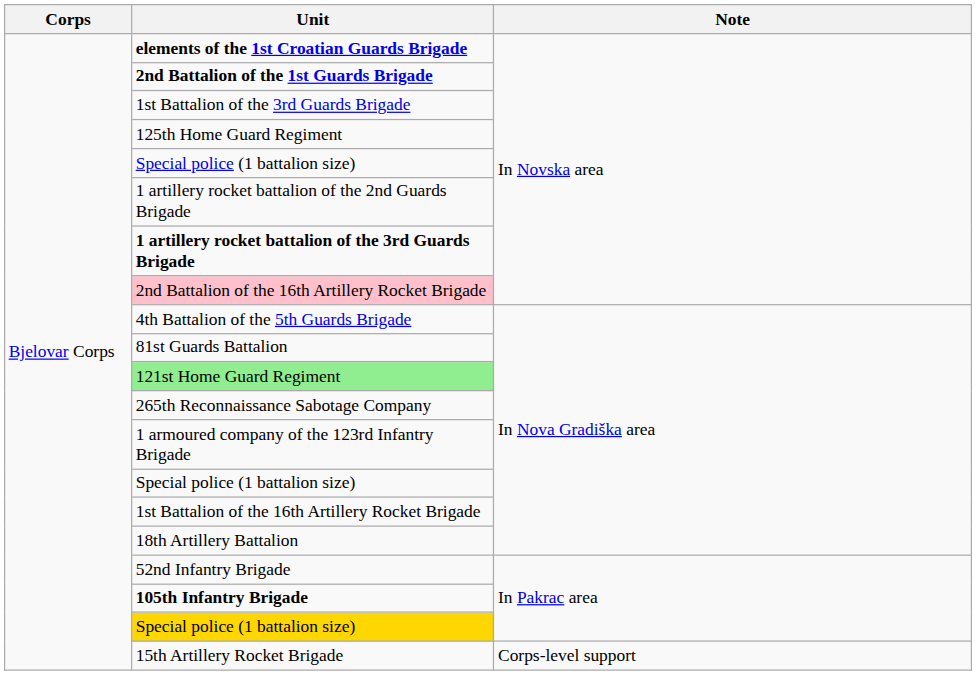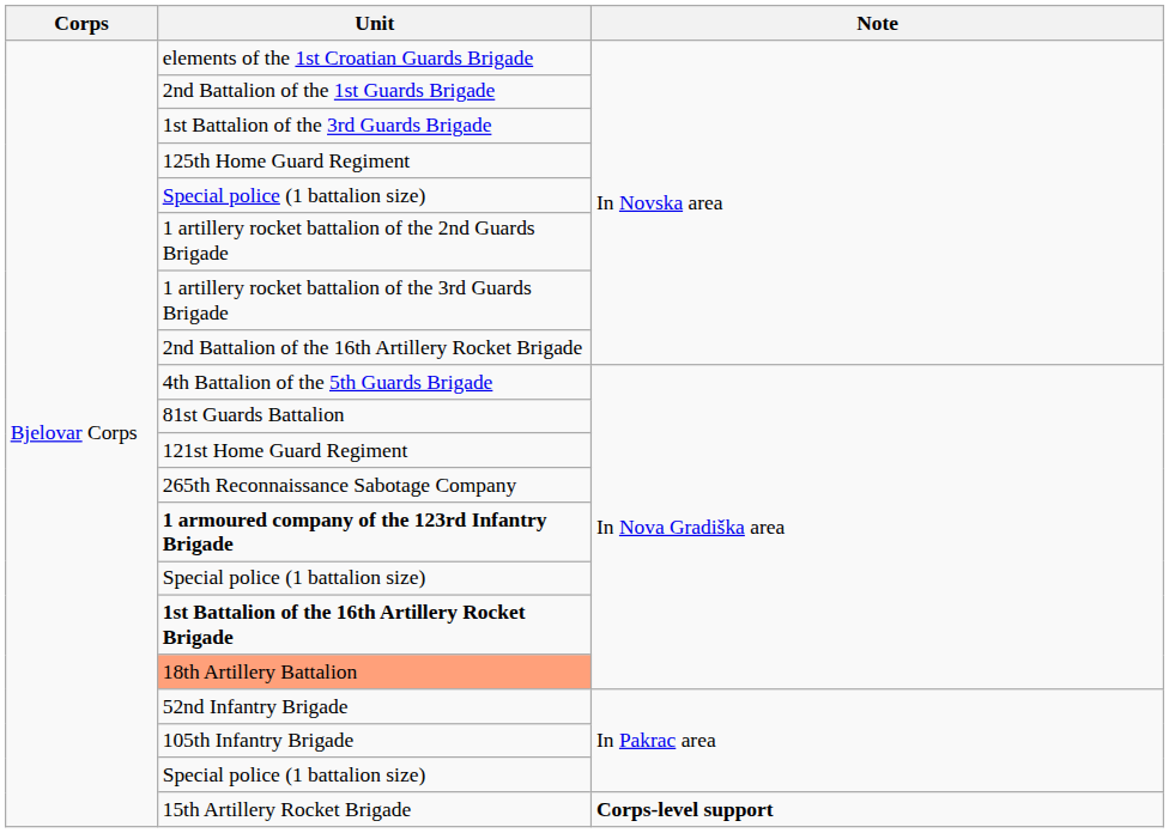elements of the 1st Croatian Guards Brigade | Unit: bold -> normal
2nd Battalion of the 1st Guards Brigade | Unit: bold -> normal
1 artillery rocket battalion of the 3rd Guards Brigade | Unit: bold -> normal
2nd Battalion of the 16th Artillery Rocket Brigade | Unit: pink background -> no background
121st Home Guard Regiment | Unit: lightgreen background -> no background
1 armoured company of the 123rd Infantry Brigade | Unit: normal -> bold
1st Battalion of the 16th Artillery Rocket Brigade | Unit: normal -> bold
18th Artillery Battalion | Unit: no background -> lightsalmon background
105th Infantry Brigade | Unit: bold -> normal
Special police (1 battalion size) / In Pakrac area | Unit: gold background -> no background
15th Artillery Rocket Brigade | Note: normal -> bold
